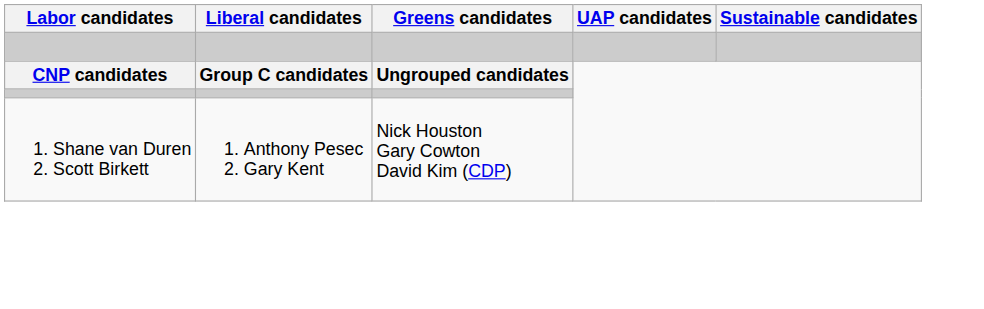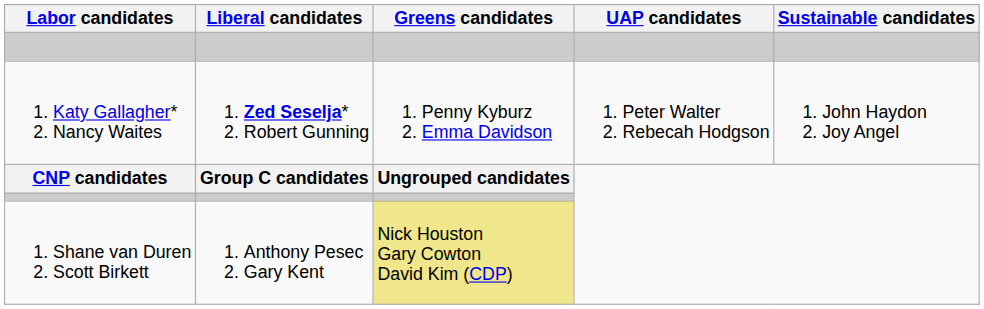+ row: Katy Gallagher* Nancy Waites | Zed Seselja* Robert Gunning | Penny Kyburz Emma Davidson | Peter Walter Rebecah Hodgson | John Haydon Joy Angel
Shane van Duren Scott Birkett | Greens candidates: no background -> khaki background
